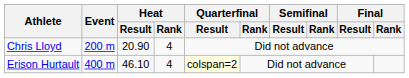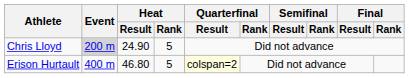Chris Lloyd | Event: no background -> lightgrey background
Chris Lloyd | Heat / Result: 20.90 -> 24.90
Chris Lloyd | Heat / Rank: 4 -> 5
Erison Hurtault | Heat / Result: 46.10 -> 46.80
Erison Hurtault | Heat / Rank: 4 -> 5
